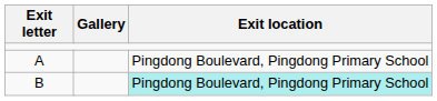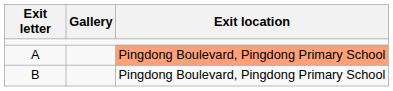A | Exit location: no background -> lightsalmon background
B | Exit location: paleturquoise background -> no background
